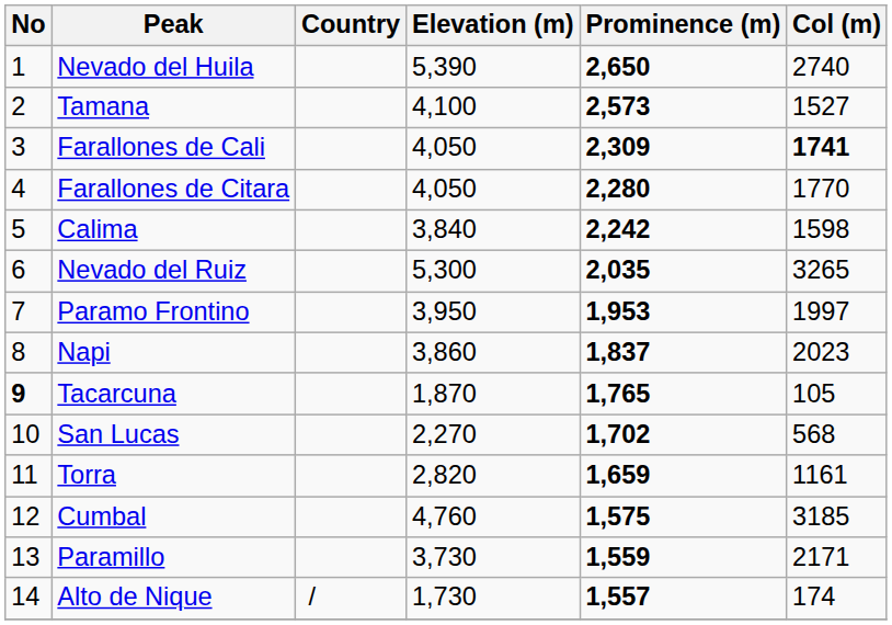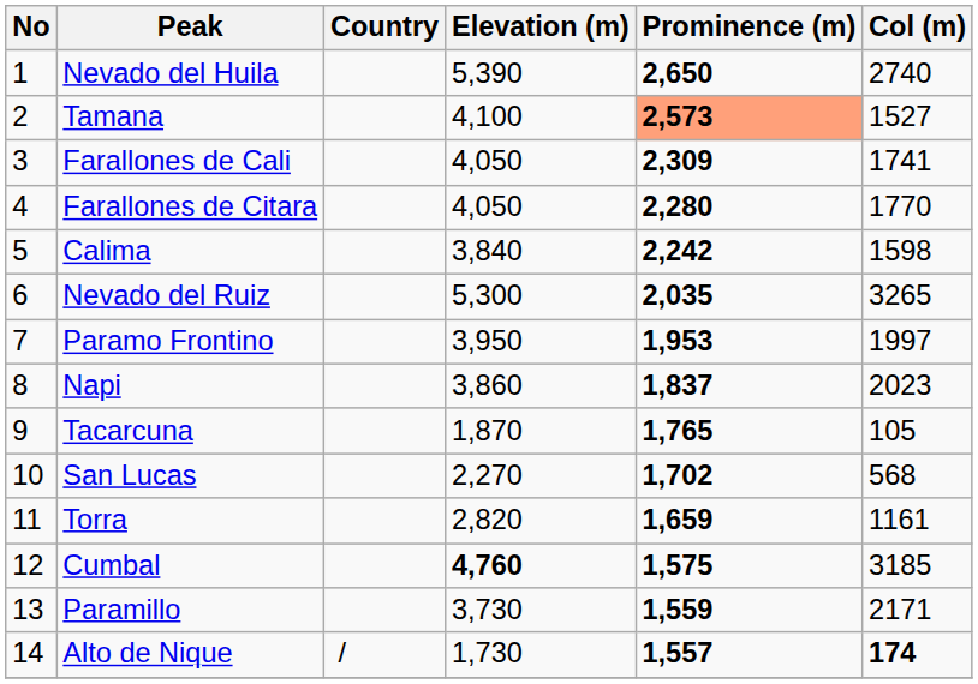Tamana | Prominence (m): no background -> lightsalmon background
Farallones de Cali | Col (m): bold -> normal
Tacarcuna | No: bold -> normal
Cumbal | Elevation (m): normal -> bold
Alto de Nique | Col (m): normal -> bold
